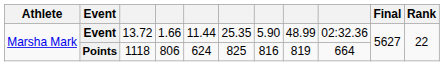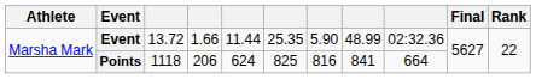Points | column 4: 806 -> 206
Points | column 8: 819 -> 841
